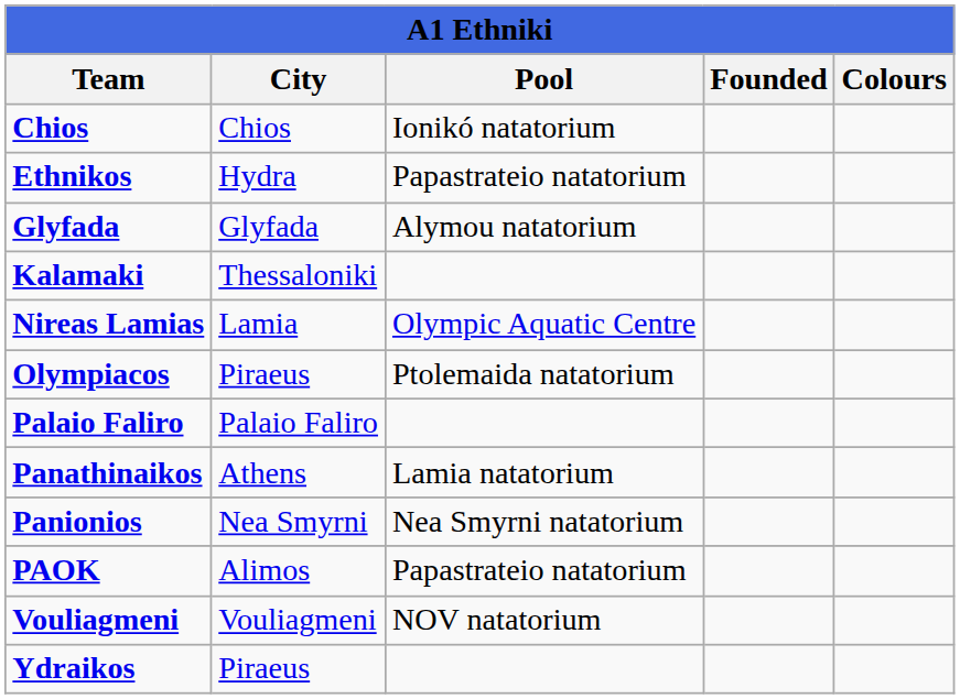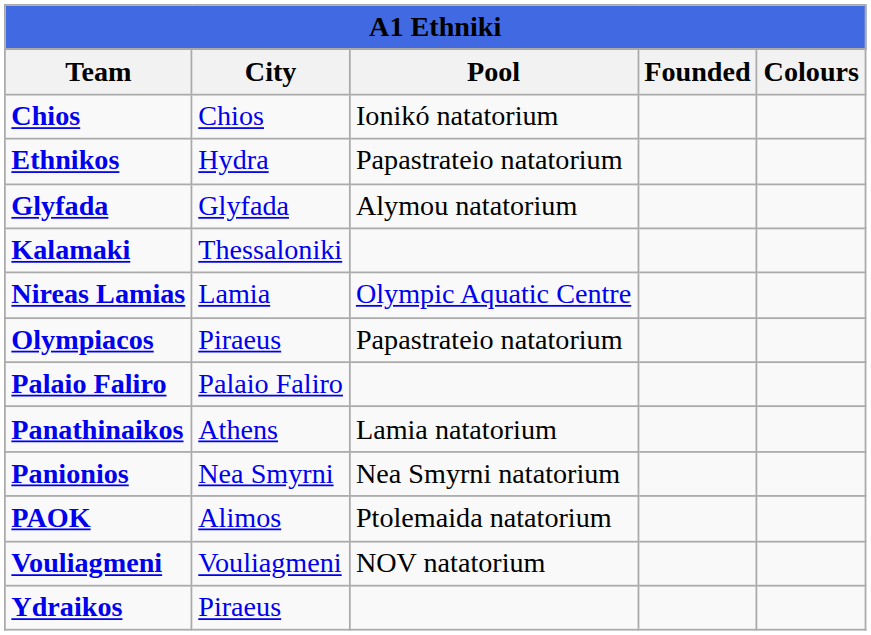Olympiacos | Pool: Ptolemaida natatorium -> Papastrateio natatorium
PAOK | Pool: Papastrateio natatorium -> Ptolemaida natatorium
